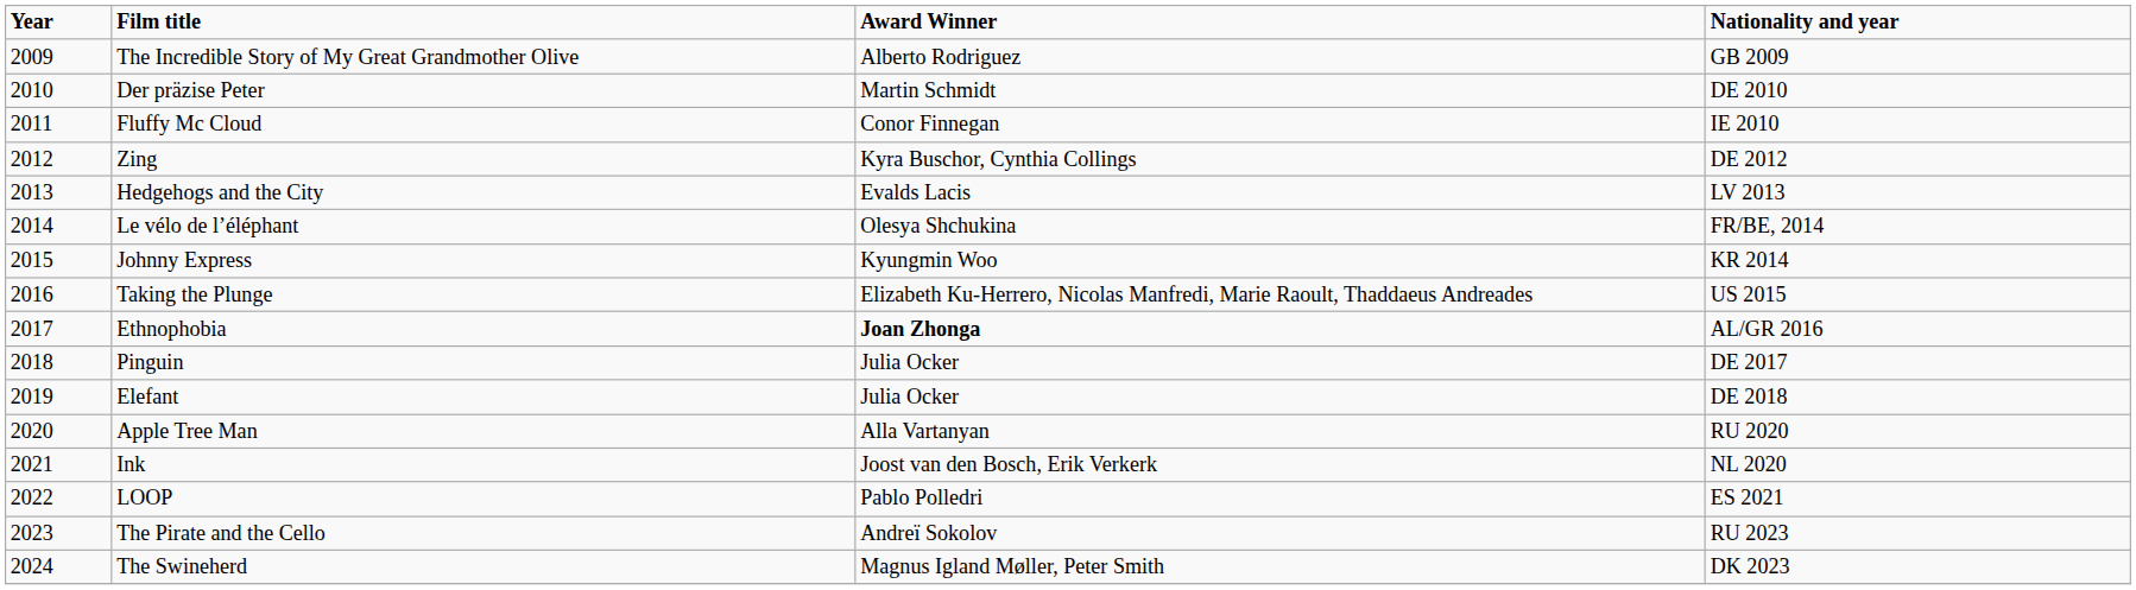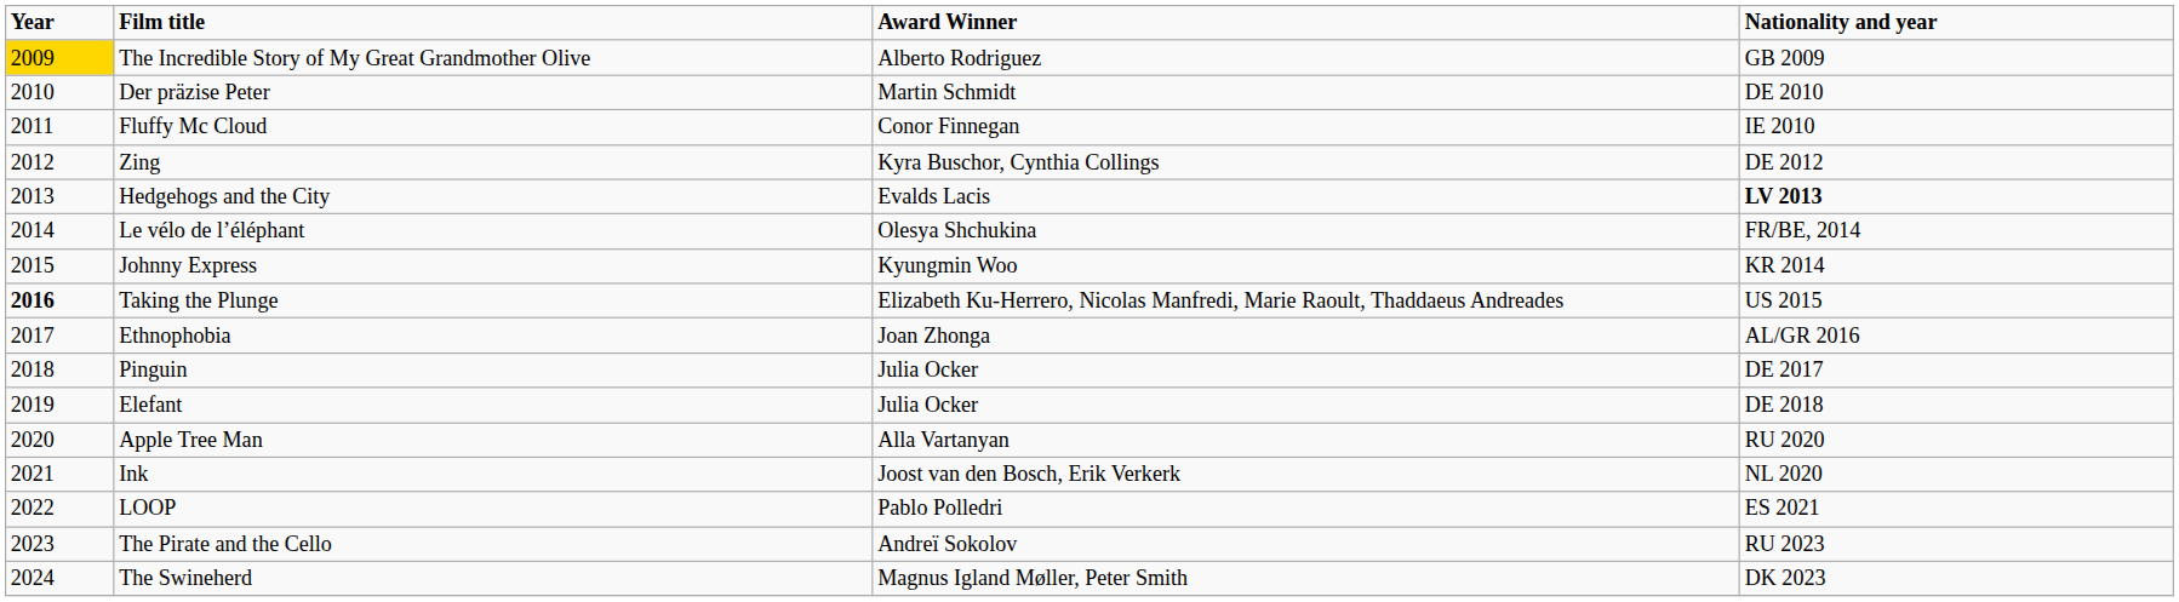The Incredible Story of My Great Grandmother Olive | Year: no background -> gold background
Hedgehogs and the City | Nationality and year: normal -> bold
Taking the Plunge | Year: normal -> bold
Ethnophobia | Award Winner: bold -> normal
